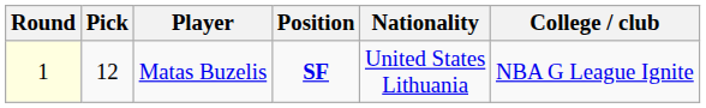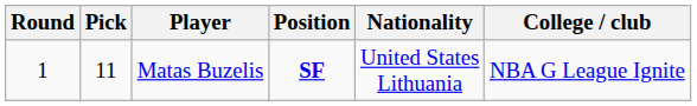Matas Buzelis | Round: lightyellow background -> no background
Matas Buzelis | Pick: 12 -> 11
